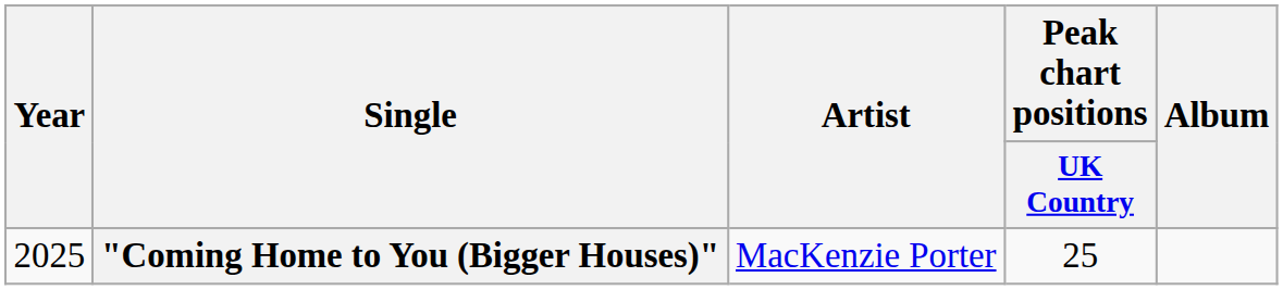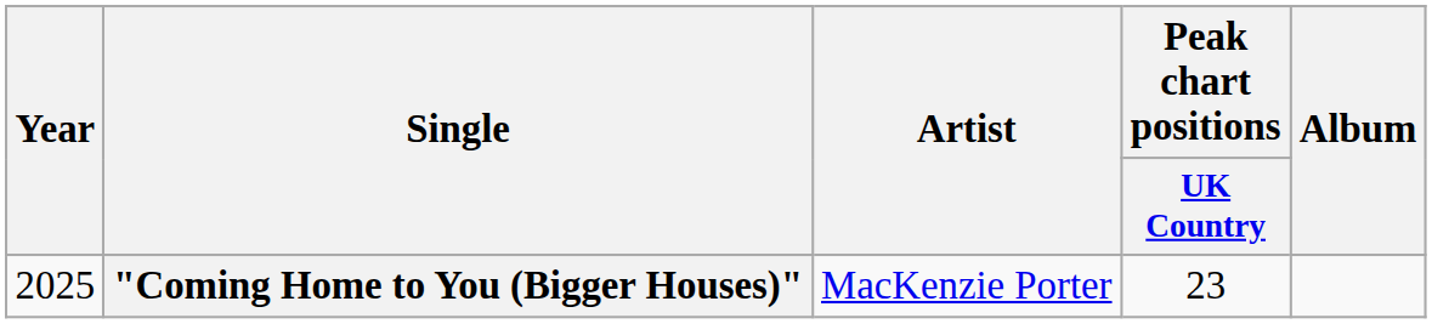"Coming Home to You (Bigger Houses)" | Peak chart positions / UK Country: 25 -> 23
